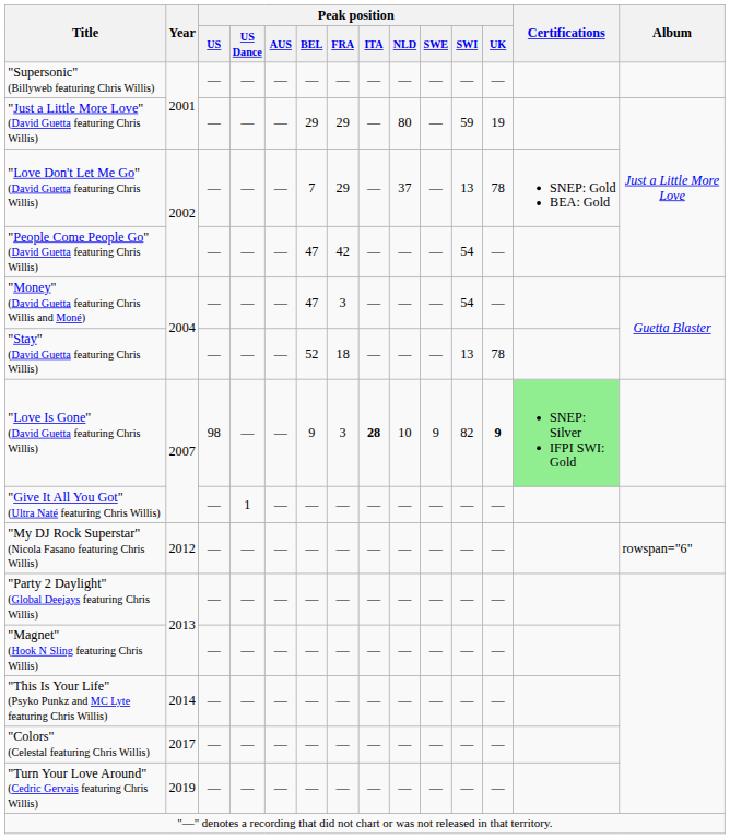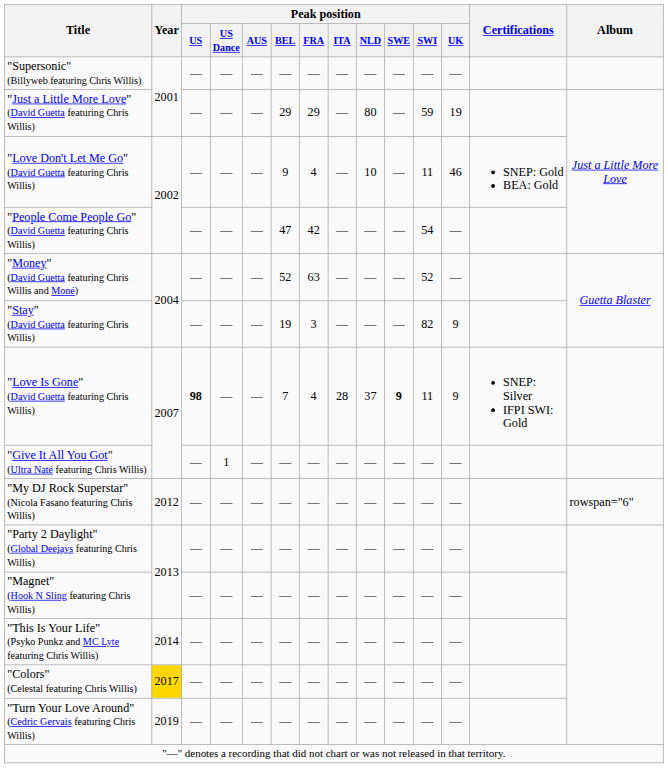"Love Don't Let Me Go" (David Guetta featuring Chris Willis) | Peak position / BEL: 7 -> 9
"Love Don't Let Me Go" (David Guetta featuring Chris Willis) | Peak position / FRA: 29 -> 4
"Love Don't Let Me Go" (David Guetta featuring Chris Willis) | Peak position / NLD: 37 -> 10
"Love Don't Let Me Go" (David Guetta featuring Chris Willis) | Peak position / SWI: 13 -> 11
"Love Don't Let Me Go" (David Guetta featuring Chris Willis) | Peak position / UK: 78 -> 46
"Money" (David Guetta featuring Chris Willis and Moné) | Peak position / BEL: 47 -> 52
"Money" (David Guetta featuring Chris Willis and Moné) | Peak position / FRA: 3 -> 63
"Money" (David Guetta featuring Chris Willis and Moné) | Peak position / SWI: 54 -> 52
"Stay" (David Guetta featuring Chris Willis) | Peak position / BEL: 52 -> 19
"Stay" (David Guetta featuring Chris Willis) | Peak position / FRA: 18 -> 3
"Stay" (David Guetta featuring Chris Willis) | Peak position / SWI: 13 -> 82
"Stay" (David Guetta featuring Chris Willis) | Peak position / UK: 78 -> 9
"Love Is Gone" (David Guetta featuring Chris Willis) | Peak position / US: normal -> bold
"Love Is Gone" (David Guetta featuring Chris Willis) | Peak position / BEL: 9 -> 7
"Love Is Gone" (David Guetta featuring Chris Willis) | Peak position / FRA: 3 -> 4
"Love Is Gone" (David Guetta featuring Chris Willis) | Peak position / ITA: bold -> normal
"Love Is Gone" (David Guetta featuring Chris Willis) | Peak position / NLD: 10 -> 37
"Love Is Gone" (David Guetta featuring Chris Willis) | Peak position / SWE: normal -> bold
"Love Is Gone" (David Guetta featuring Chris Willis) | Peak position / SWI: 82 -> 11
"Love Is Gone" (David Guetta featuring Chris Willis) | Peak position / UK: bold -> normal
"Love Is Gone" (David Guetta featuring Chris Willis) | Certifications: lightgreen background -> no background
"Colors" (Celestal featuring Chris Willis) | Year: no background -> gold background
